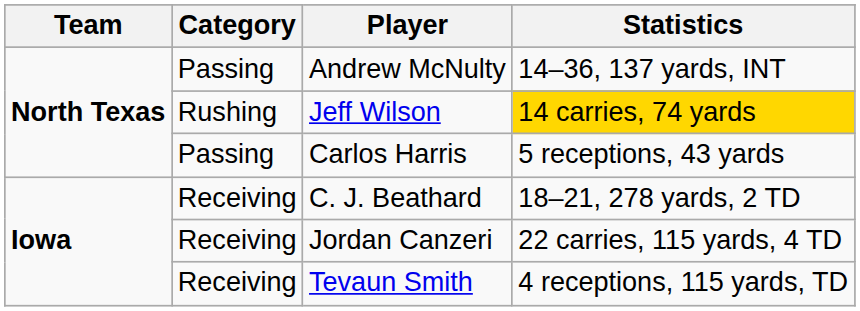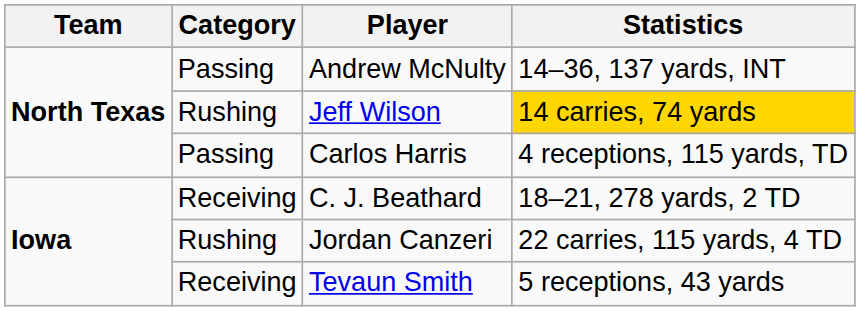Carlos Harris | Statistics: 5 receptions, 43 yards -> 4 receptions, 115 yards, TD
Jordan Canzeri | Category: Receiving -> Rushing
Tevaun Smith | Statistics: 4 receptions, 115 yards, TD -> 5 receptions, 43 yards
